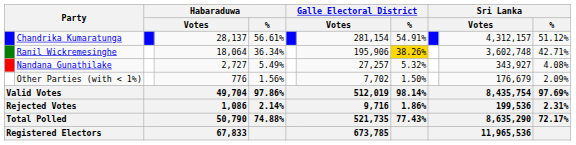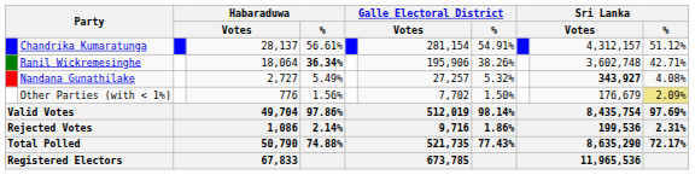Ranil Wickremesinghe | Habaraduwa / %: normal -> bold
Ranil Wickremesinghe | Galle Electoral District / %: gold background -> no background
Nandana Gunathilake | column 10: normal -> bold
Other Parties (with < 1%) | Sri Lanka / %: no background -> khaki background
